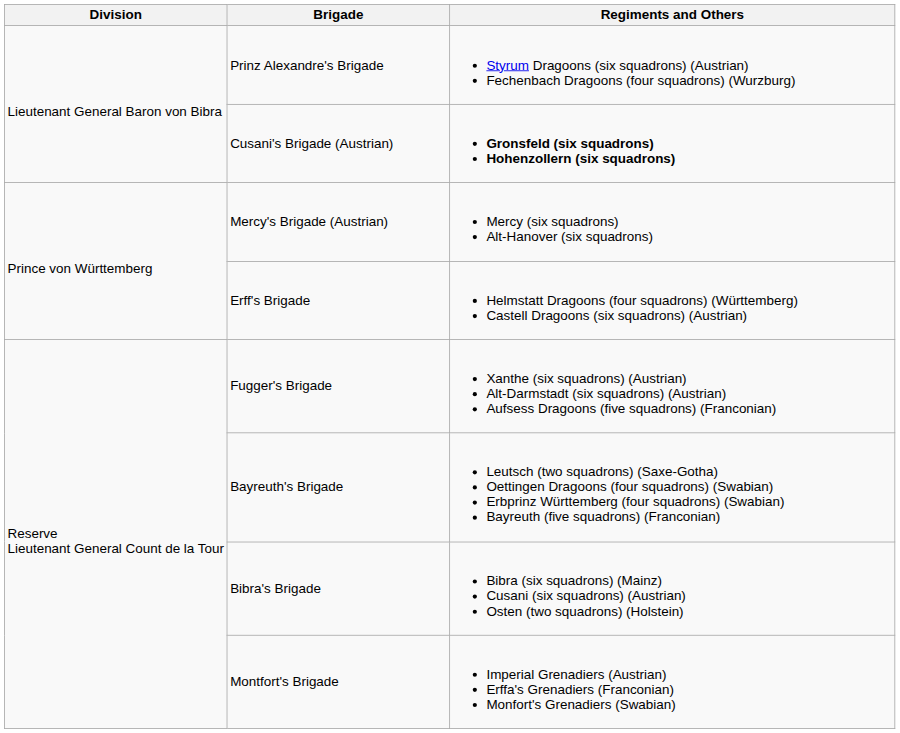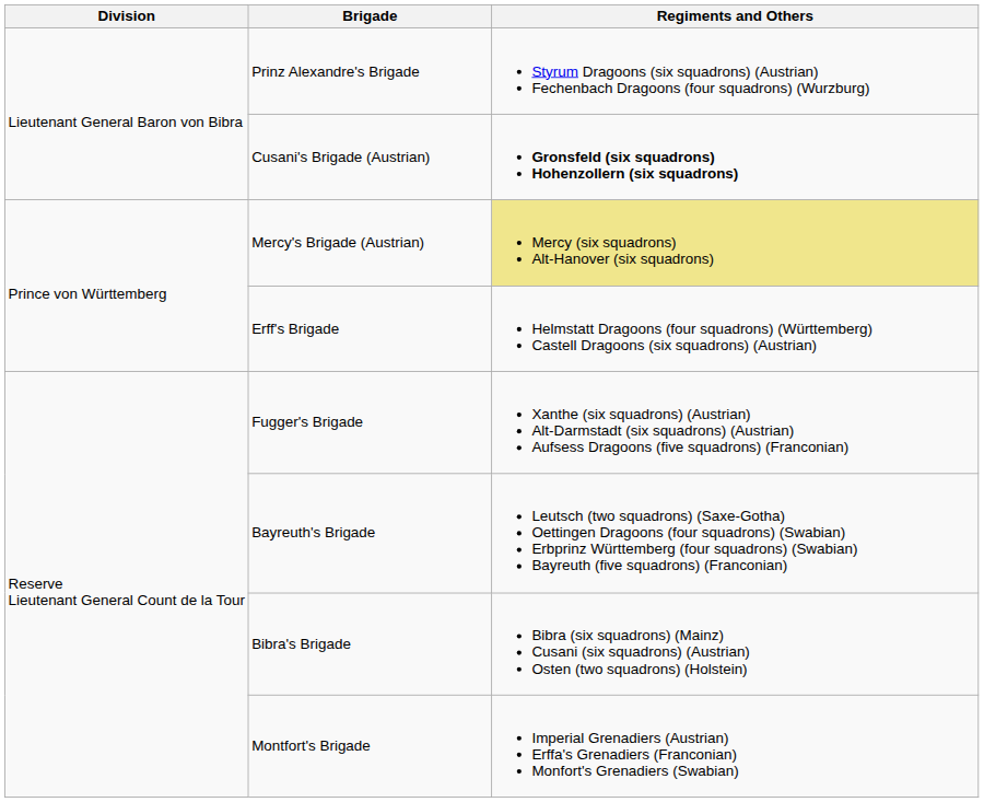Mercy's Brigade (Austrian) | Regiments and Others: no background -> khaki background
